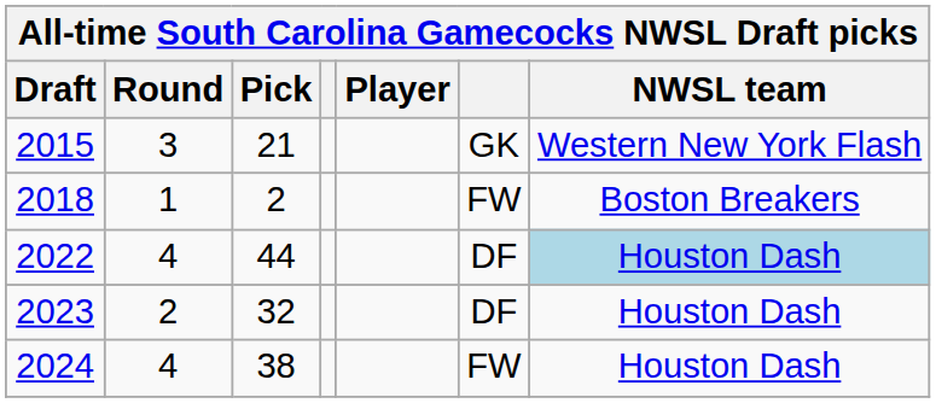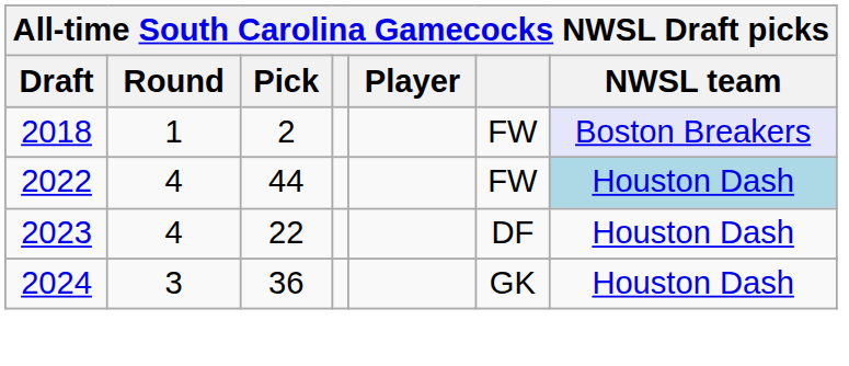- row: 2015 | 3 | 21 | GK | Western New York Flash
2018 | NWSL team: no background -> lavender background
2022 | column 6: DF -> FW
2023 | Round: 2 -> 4
2023 | Pick: 32 -> 22
2024 | Round: 4 -> 3
2024 | Pick: 38 -> 36
2024 | column 6: FW -> GK
